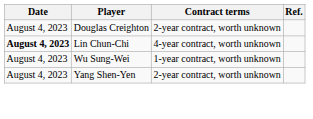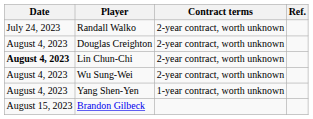+ row: July 24, 2023 | Randall Walko | 2-year contract, worth unknown
Lin Chun-Chi | Contract terms: 4-year contract, worth unknown -> 2-year contract, worth unknown
Wu Sung-Wei | Contract terms: 1-year contract, worth unknown -> 2-year contract, worth unknown
Yang Shen-Yen | Contract terms: 2-year contract, worth unknown -> 1-year contract, worth unknown
+ row: August 15, 2023 | Brandon Gilbeck
